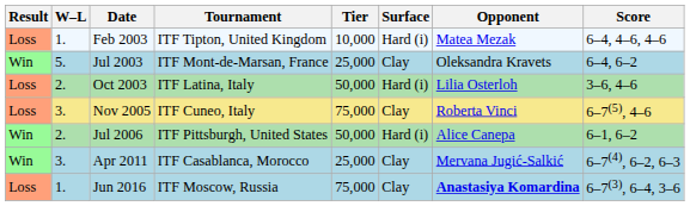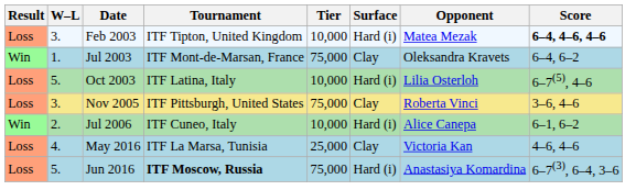Feb 2003 | W–L: 1. -> 3.
Feb 2003 | Score: normal -> bold
Jul 2003 | W–L: 5. -> 1.
Jul 2003 | Tier: 25,000 -> 75,000
Oct 2003 | W–L: 2. -> 5.
Oct 2003 | Tier: 50,000 -> 10,000
Oct 2003 | Score: 3–6, 4–6 -> 6–7(5), 4–6
Nov 2005 | Tournament: ITF Cuneo, Italy -> ITF Pittsburgh, United States
Nov 2005 | Score: 6–7(5), 4–6 -> 3–6, 4–6
Jul 2006 | Tournament: ITF Pittsburgh, United States -> ITF Cuneo, Italy
Jul 2006 | Tier: 50,000 -> 10,000
- row: Win | 3. | Apr 2011 | ITF Casablanca, Morocco | 25,000 | Clay | Mervana Jugić-Salkić | 6–7(4), 6–2, 6–3
+ row: Loss | 4. | May 2016 | ITF La Marsa, Tunisia | 25,000 | Clay | Victoria Kan | 4–6, 4–6
Jun 2016 | W–L: 1. -> 5.
Jun 2016 | Tournament: normal -> bold
Jun 2016 | Surface: Clay -> Hard (i)
Jun 2016 | Opponent: bold -> normal
